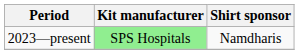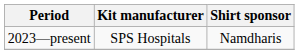2023—present | Kit manufacturer: lightgreen background -> no background
